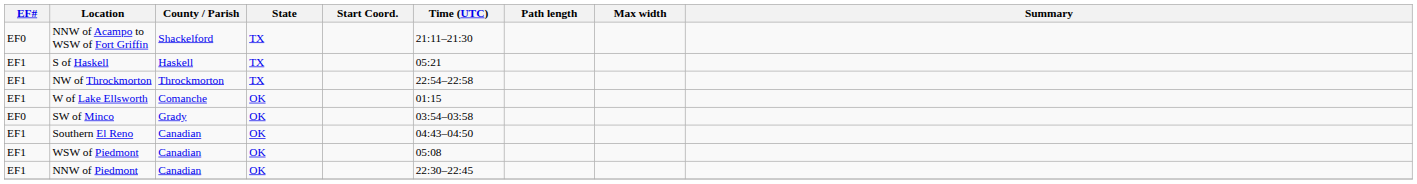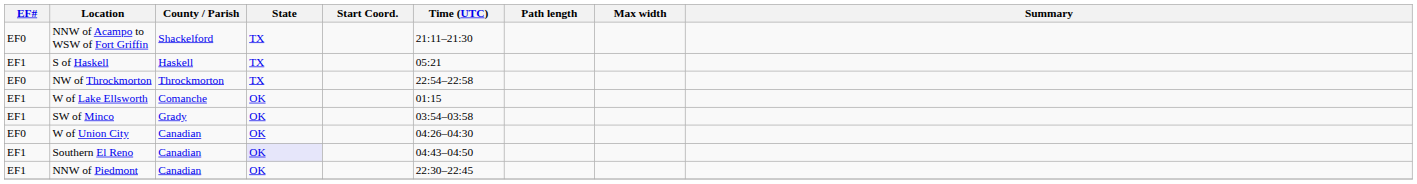NW of Throckmorton | EF#: EF1 -> EF0
SW of Minco | EF#: EF0 -> EF1
+ row: EF0 | W of Union City | Canadian | OK | 04:26–04:30
Southern El Reno | State: no background -> lavender background
- row: EF1 | WSW of Piedmont | Canadian | OK | 05:08
